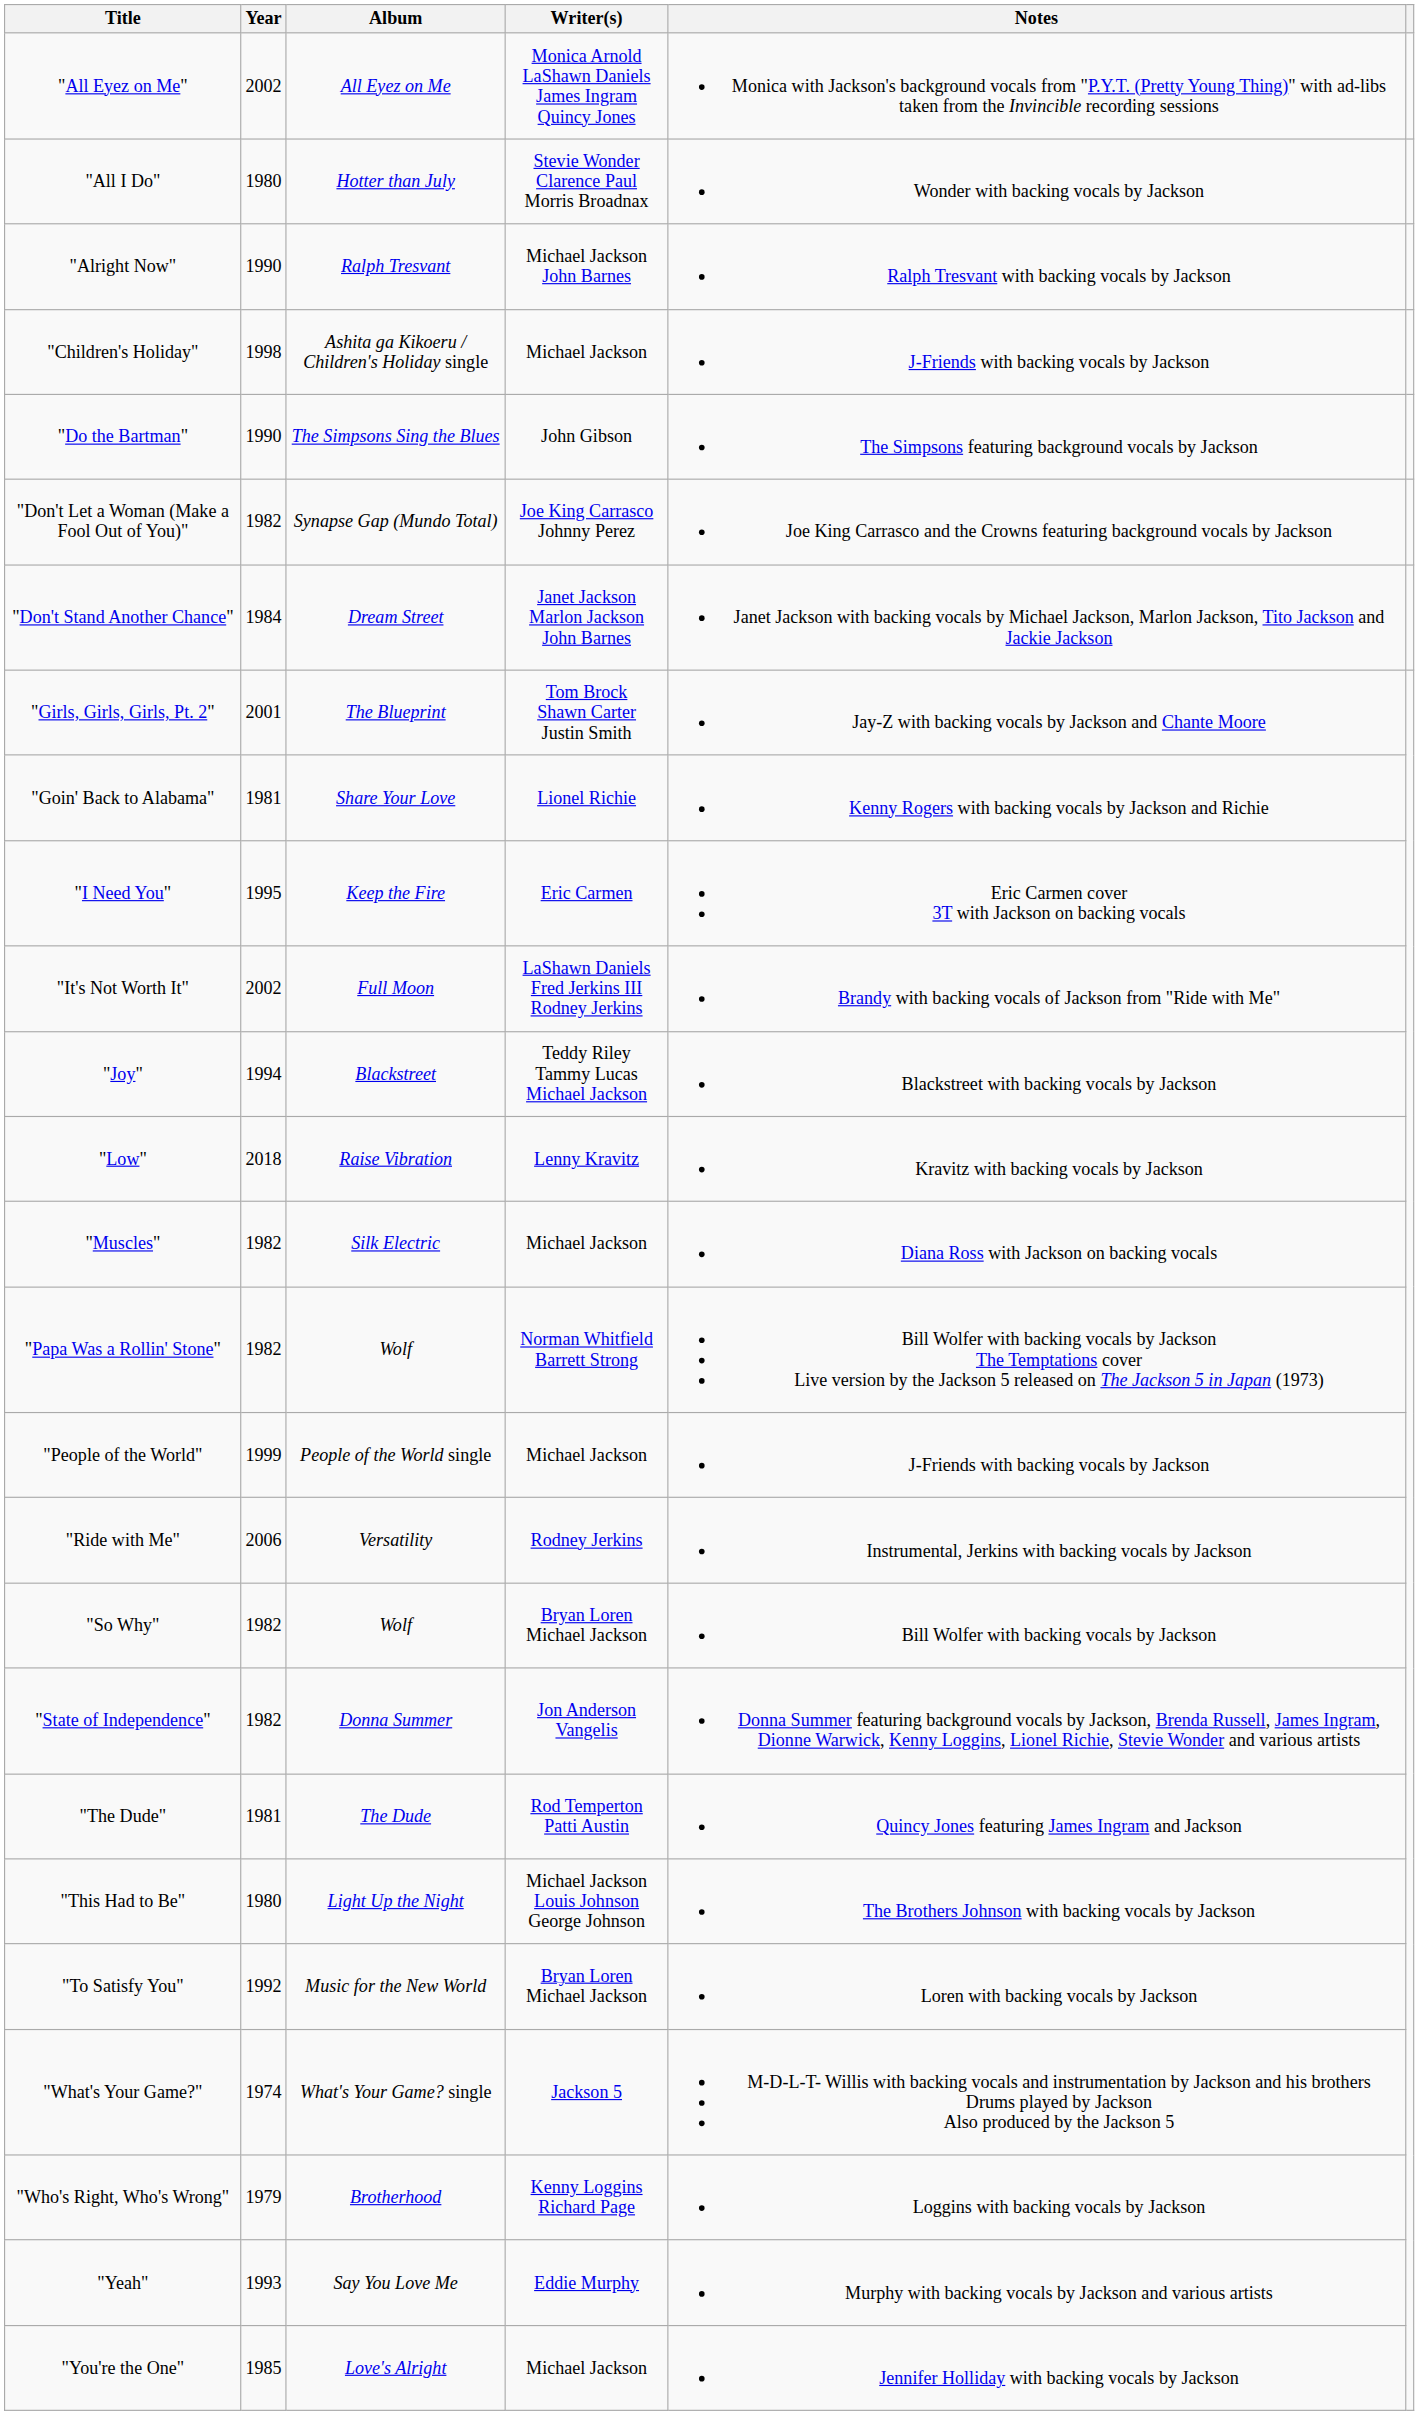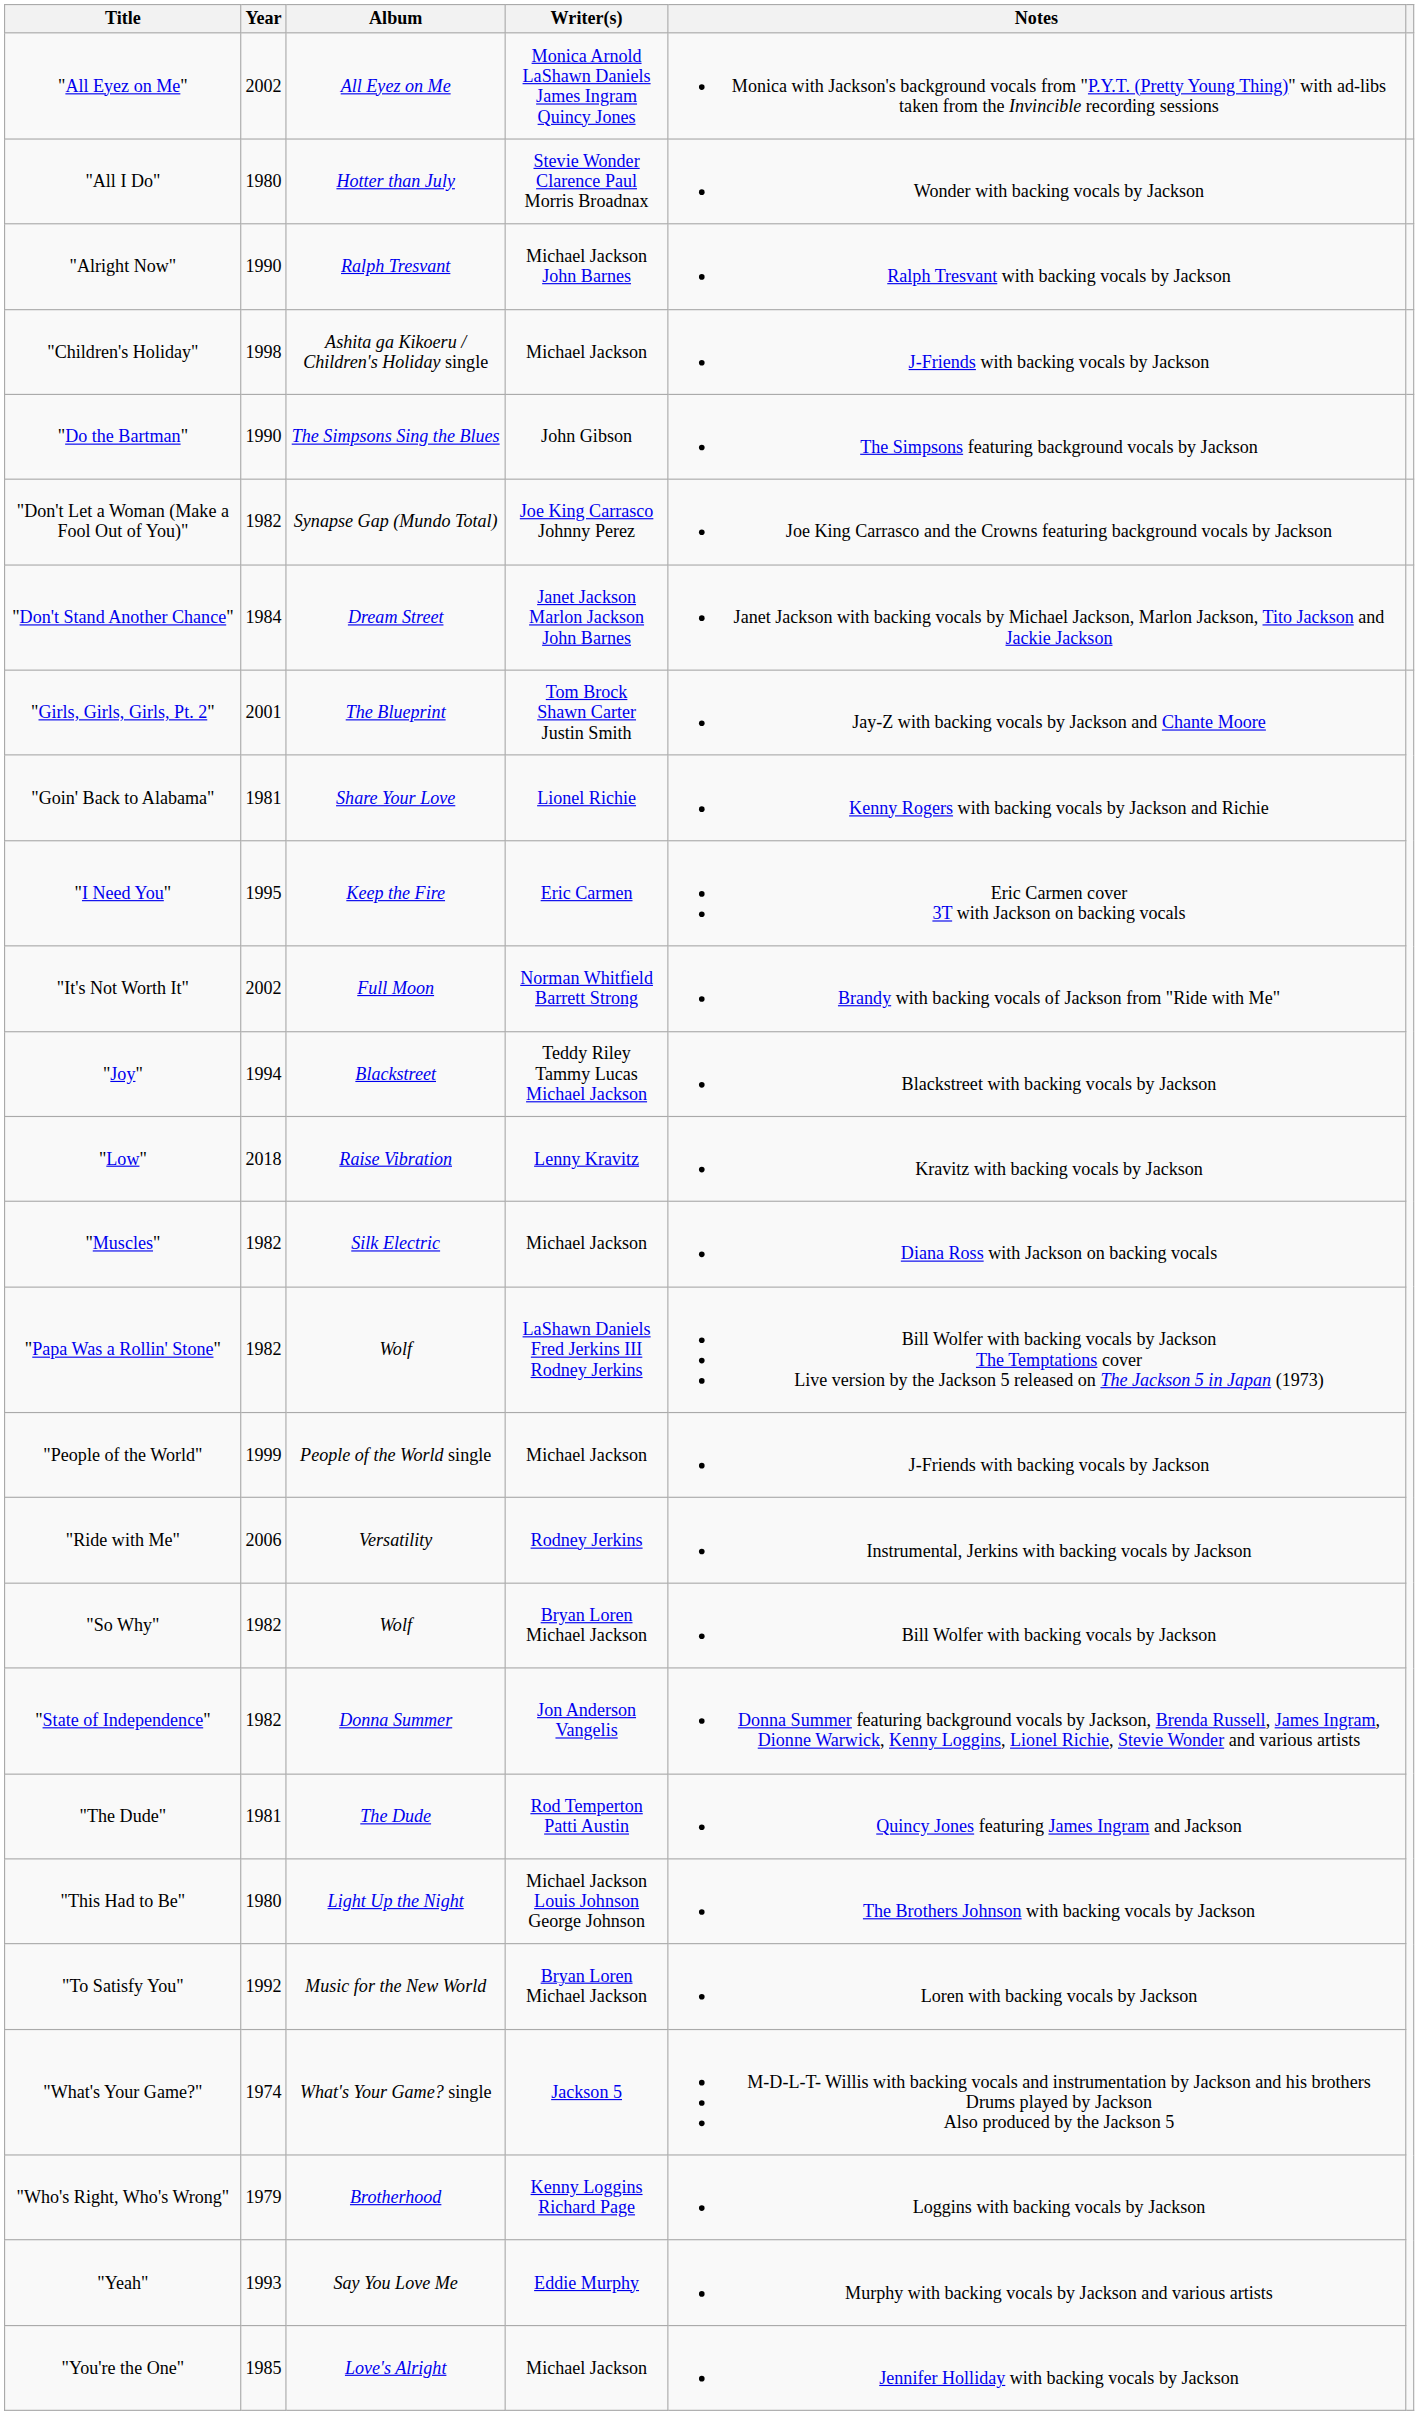"It's Not Worth It" | Writer(s): LaShawn Daniels Fred Jerkins III Rodney Jerkins -> Norman Whitfield Barrett Strong
"Papa Was a Rollin' Stone" | Writer(s): Norman Whitfield Barrett Strong -> LaShawn Daniels Fred Jerkins III Rodney Jerkins
